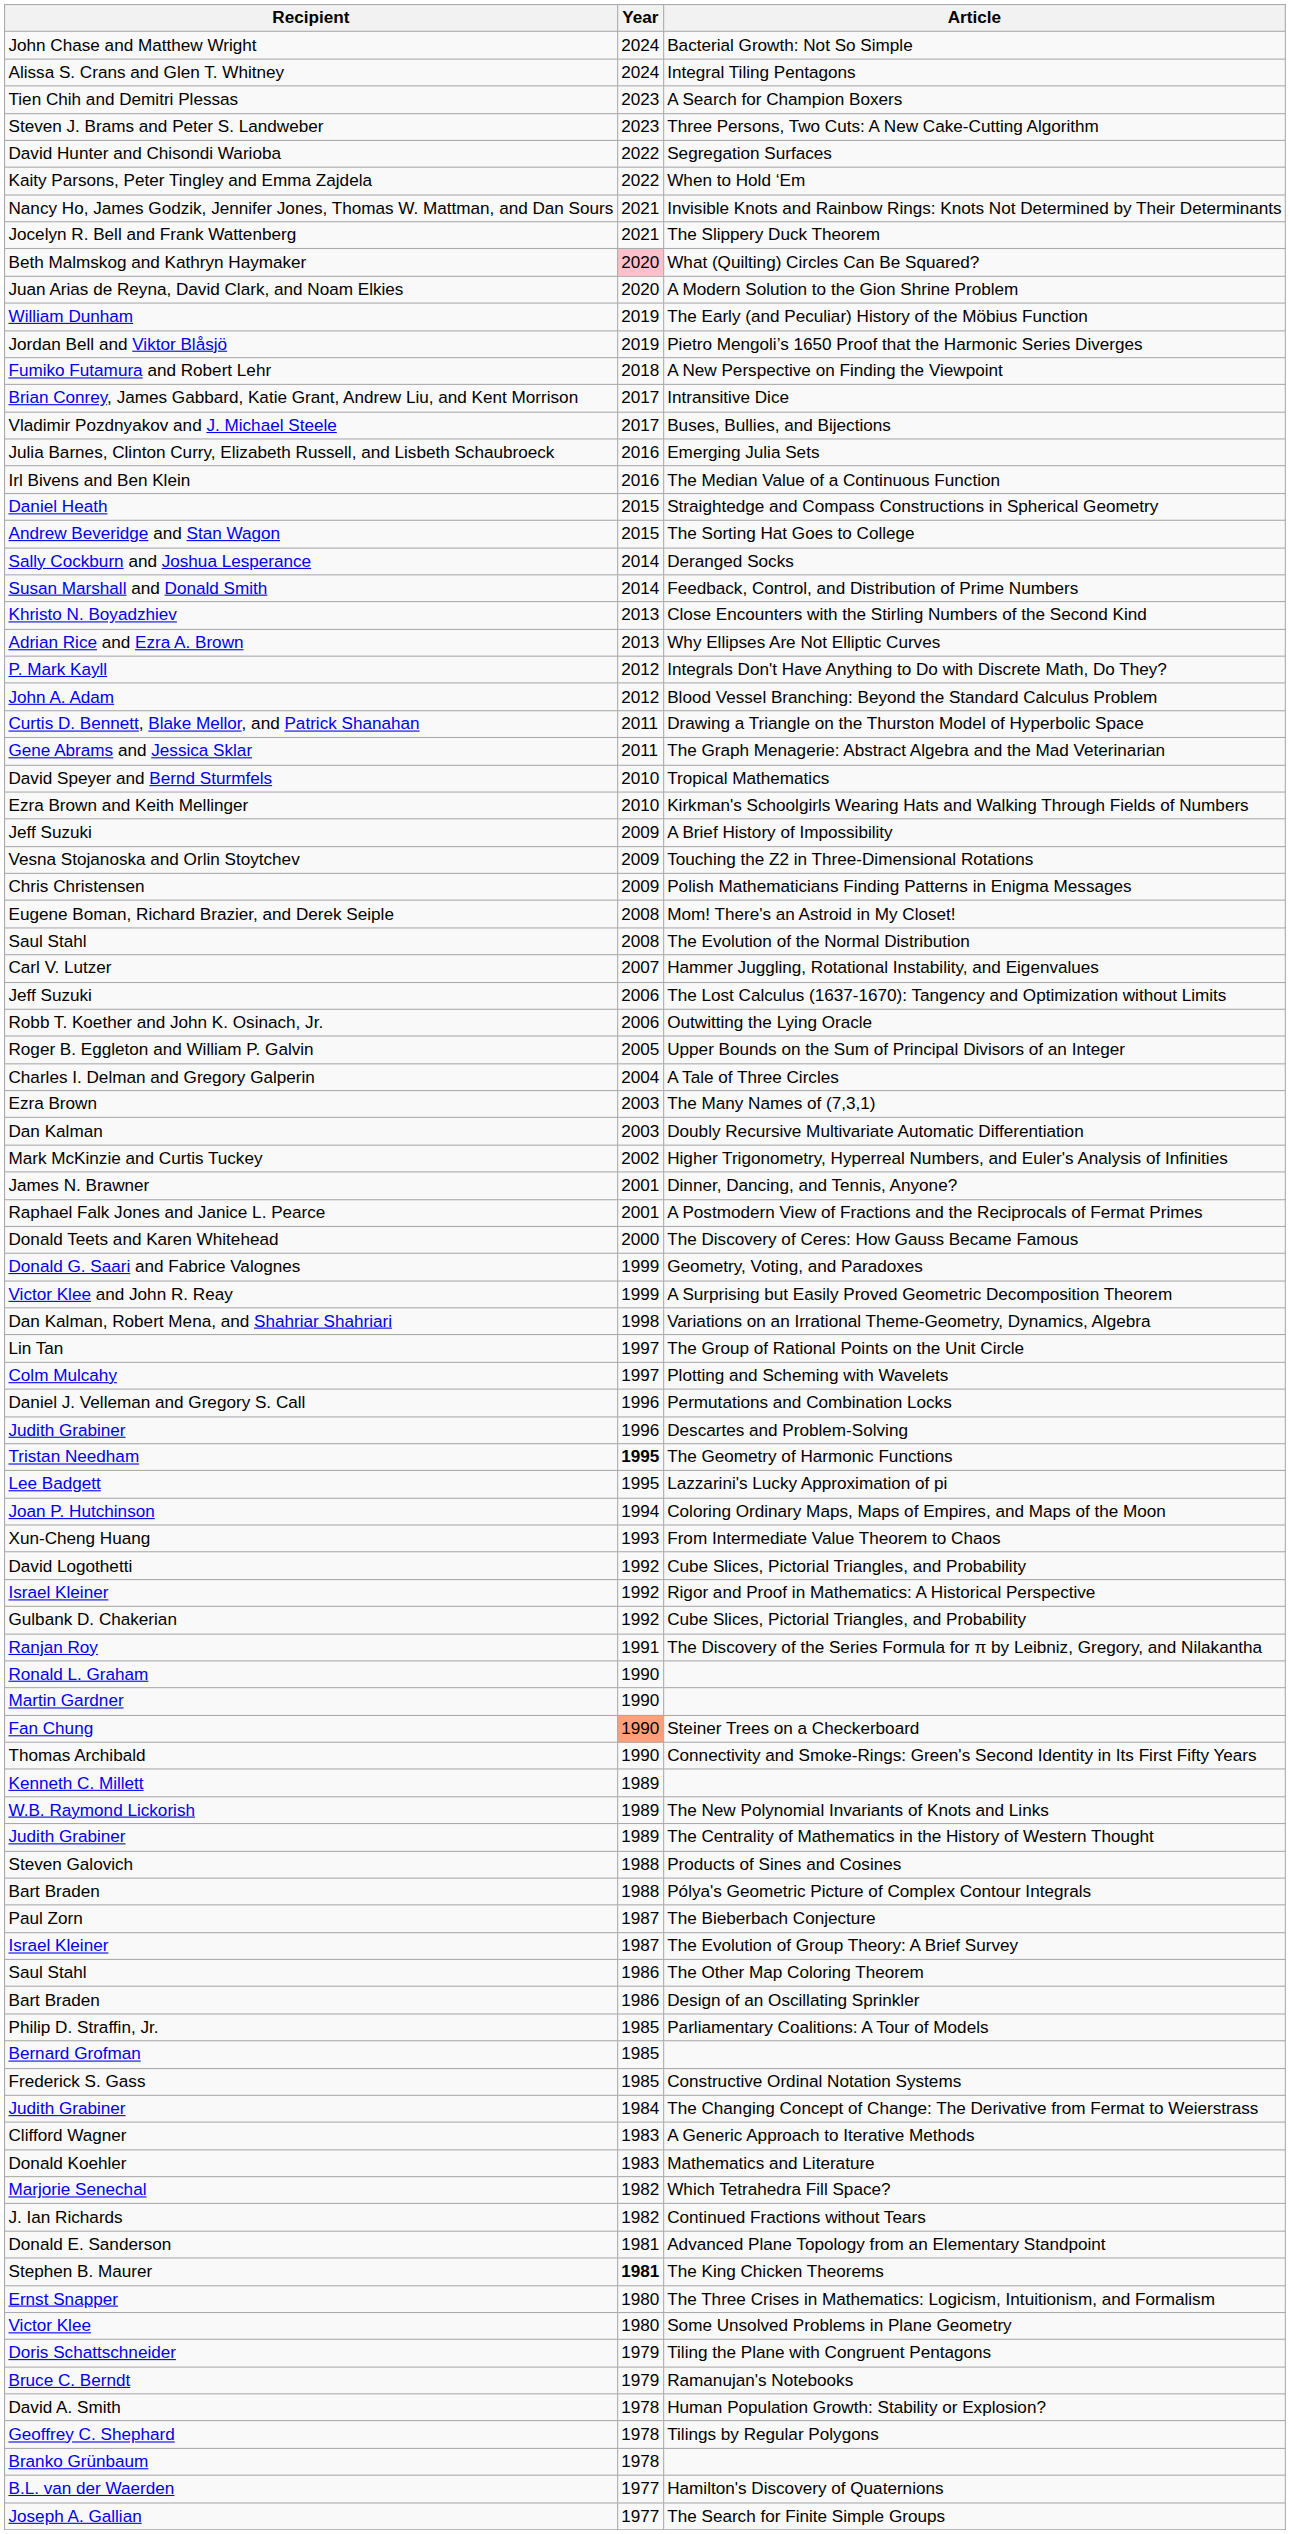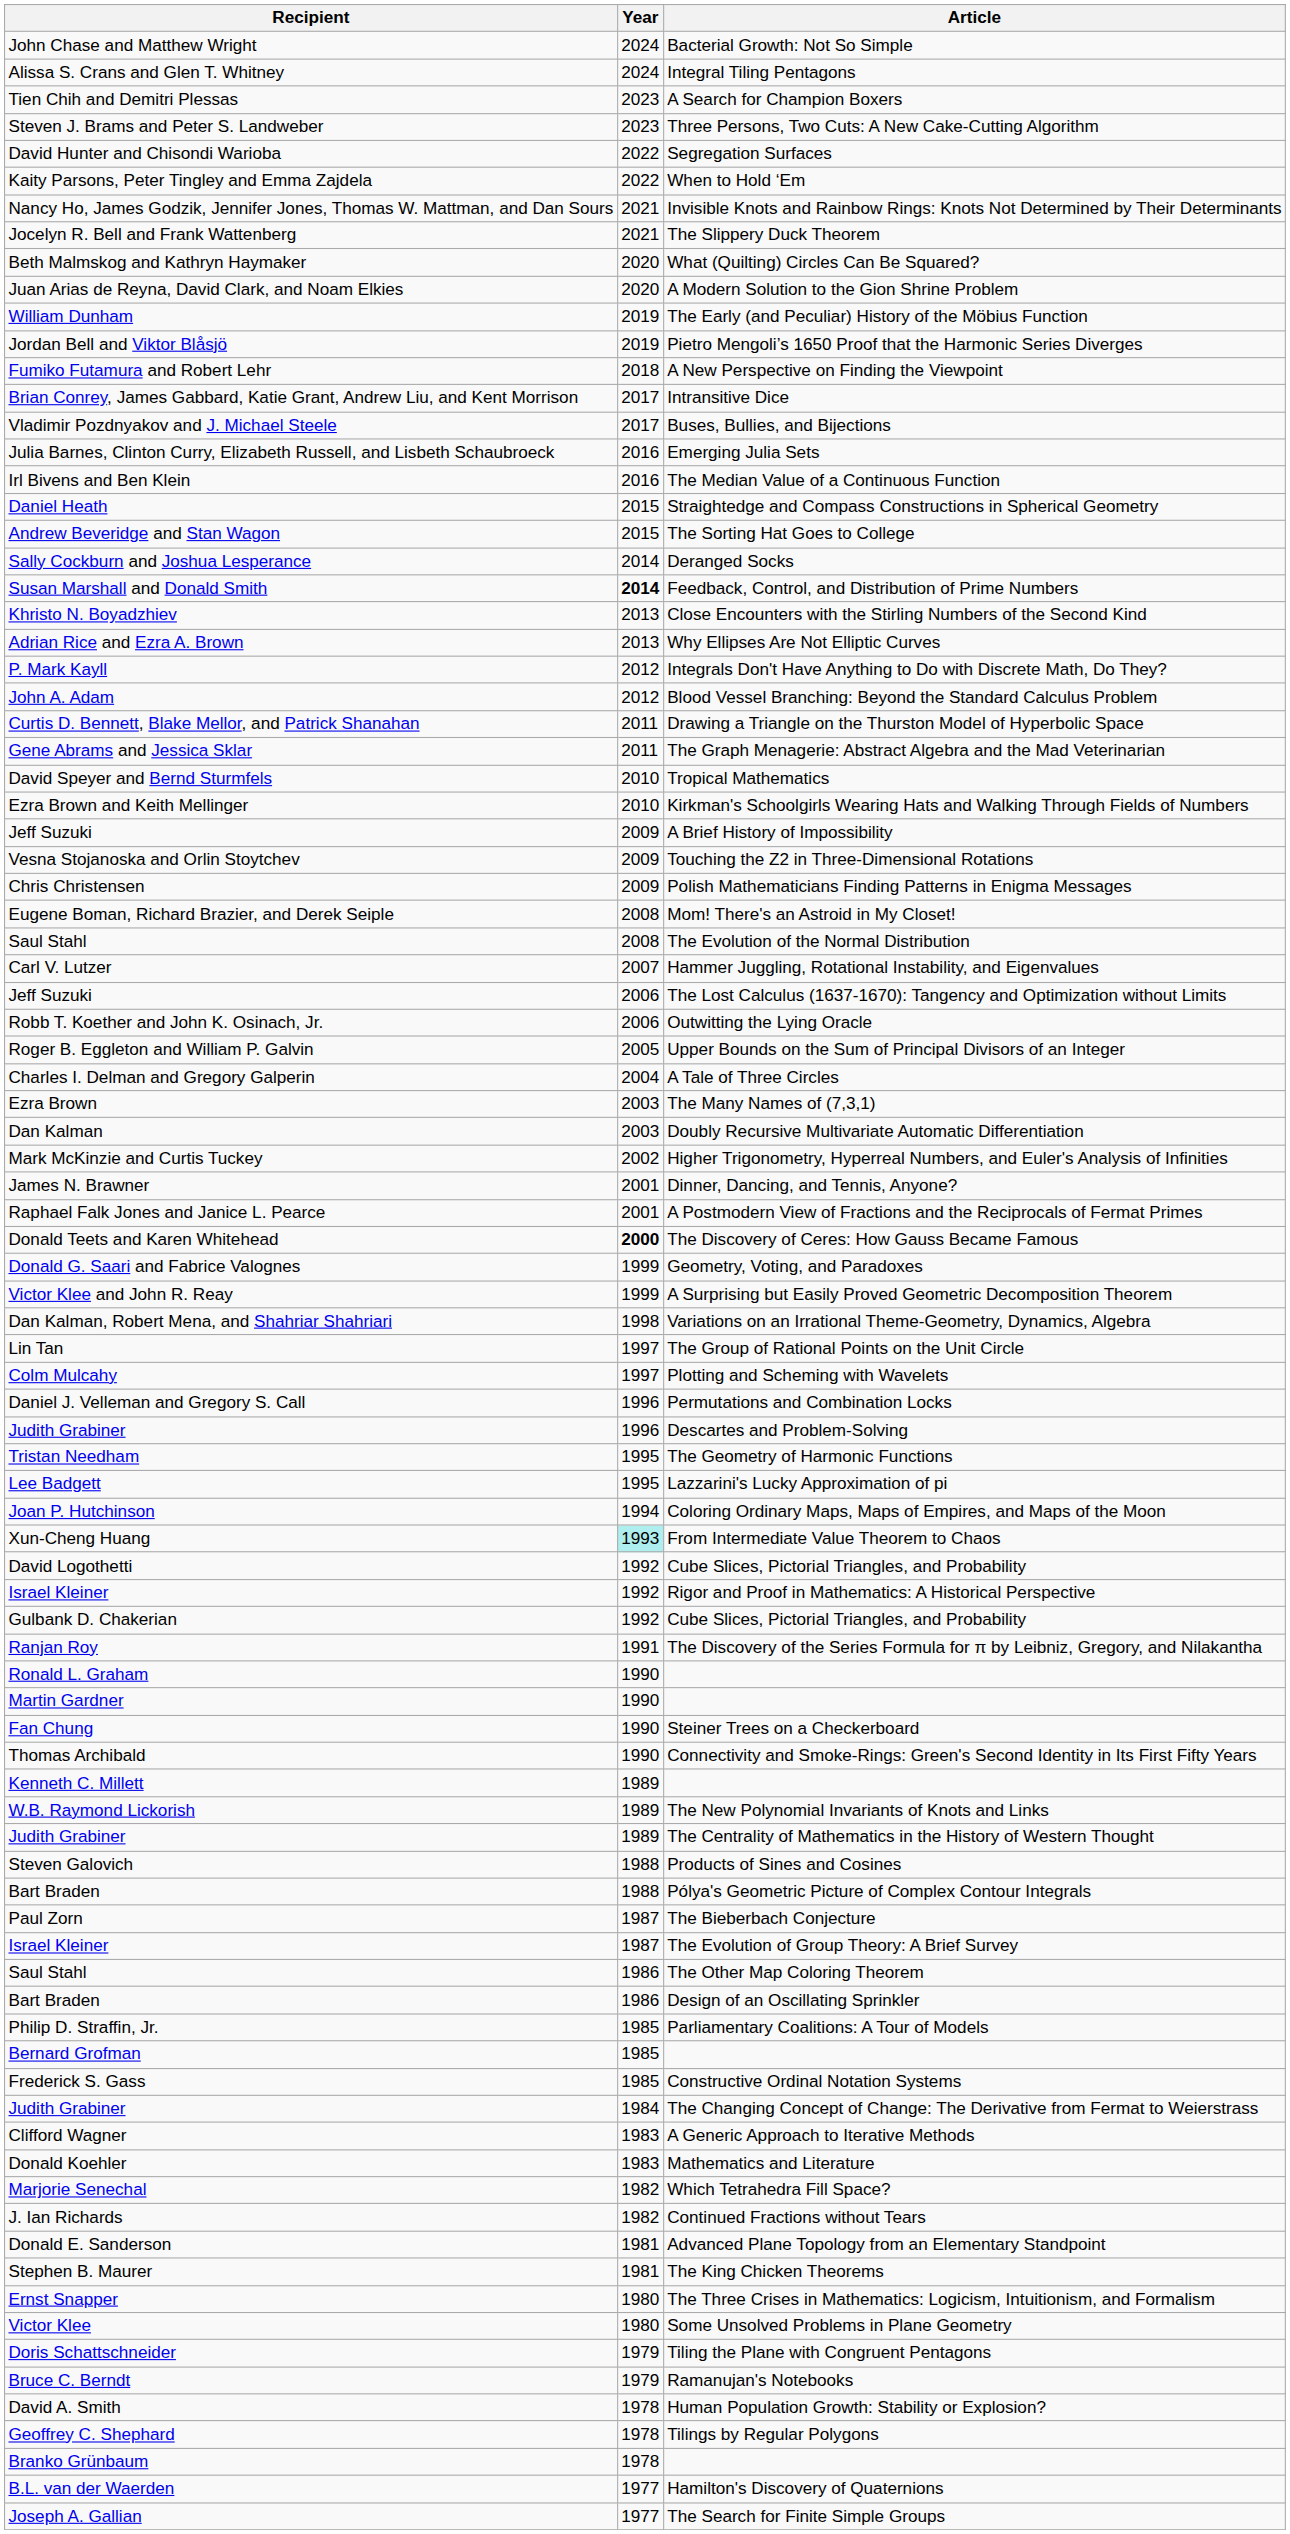What (Quilting) Circles Can Be Squared? | Year: pink background -> no background
Feedback, Control, and Distribution of Prime Numbers | Year: normal -> bold
The Discovery of Ceres: How Gauss Became Famous | Year: normal -> bold
The Geometry of Harmonic Functions | Year: bold -> normal
From Intermediate Value Theorem to Chaos | Year: no background -> paleturquoise background
Steiner Trees on a Checkerboard | Year: lightsalmon background -> no background
The King Chicken Theorems | Year: bold -> normal
